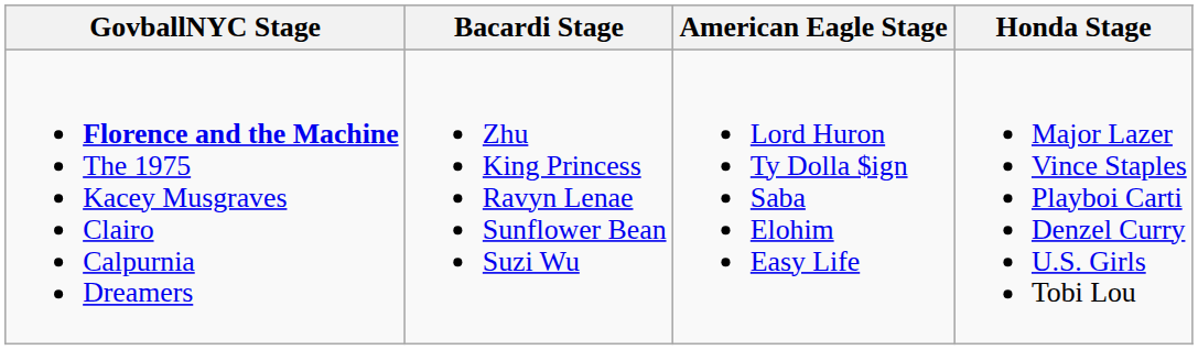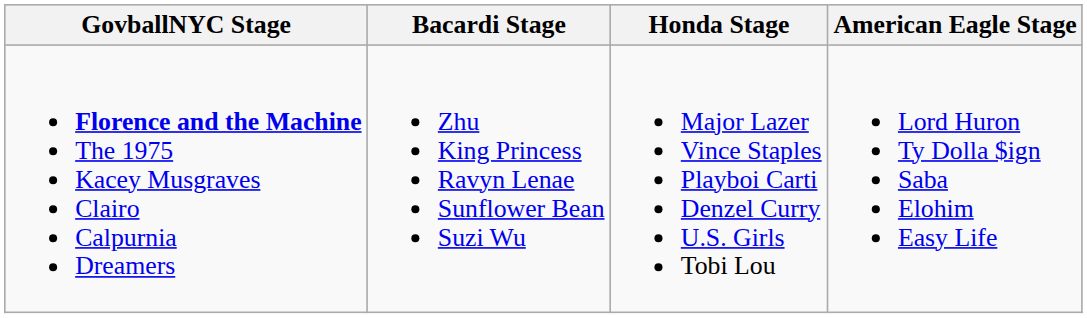columns swapped: Honda Stage <-> American Eagle Stage
